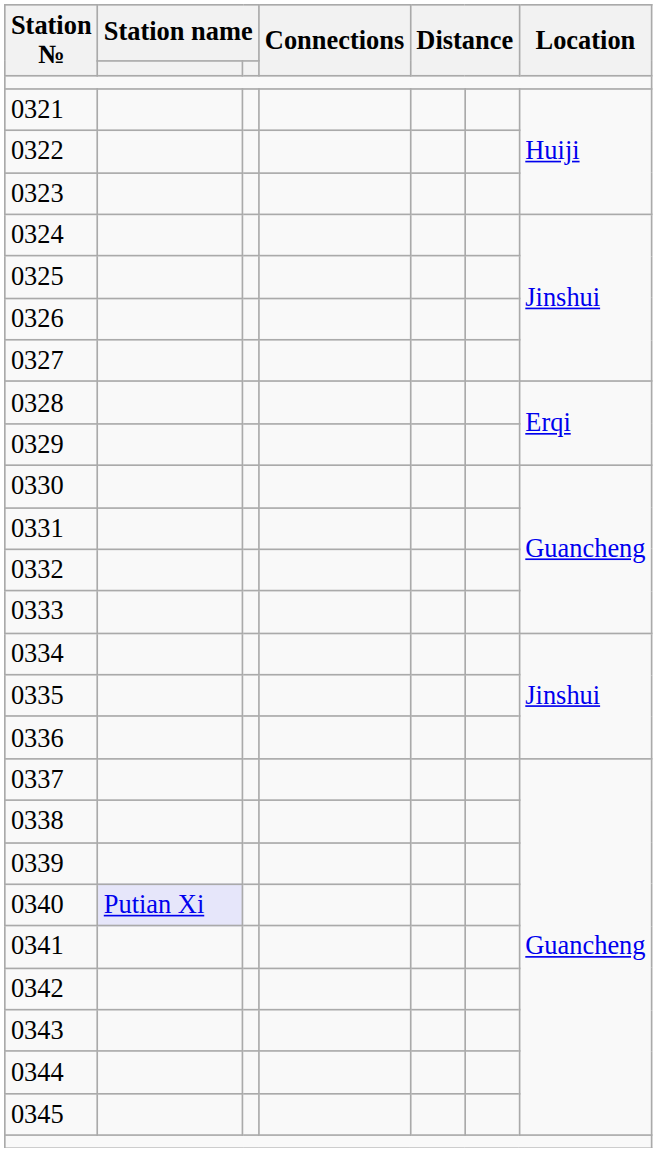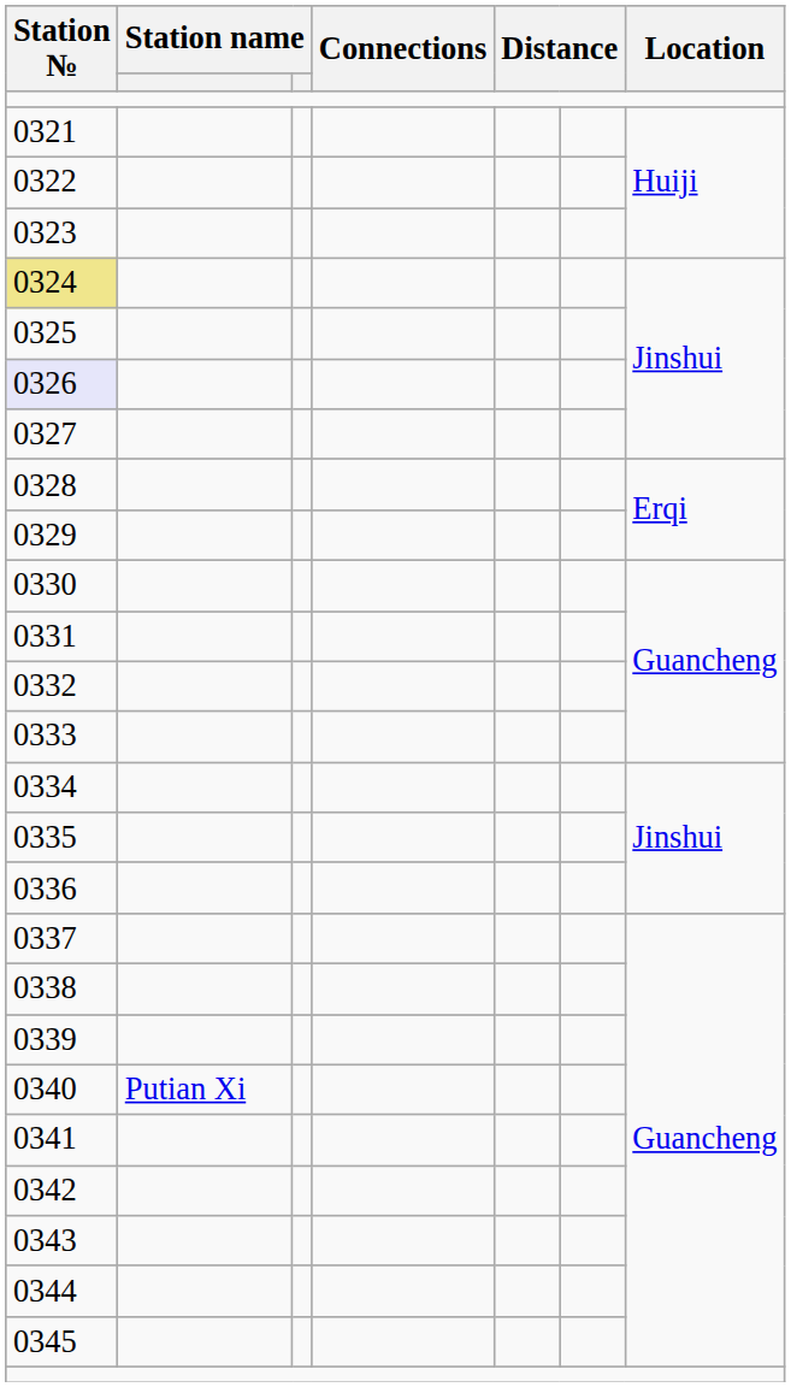0324 | Station №: no background -> khaki background
0326 | Station №: no background -> lavender background
0340 | column 2: lavender background -> no background
